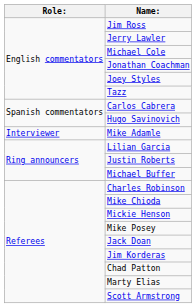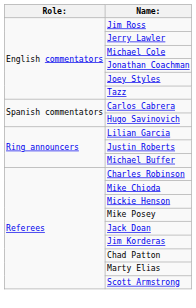- row: Interviewer | Mike Adamle
